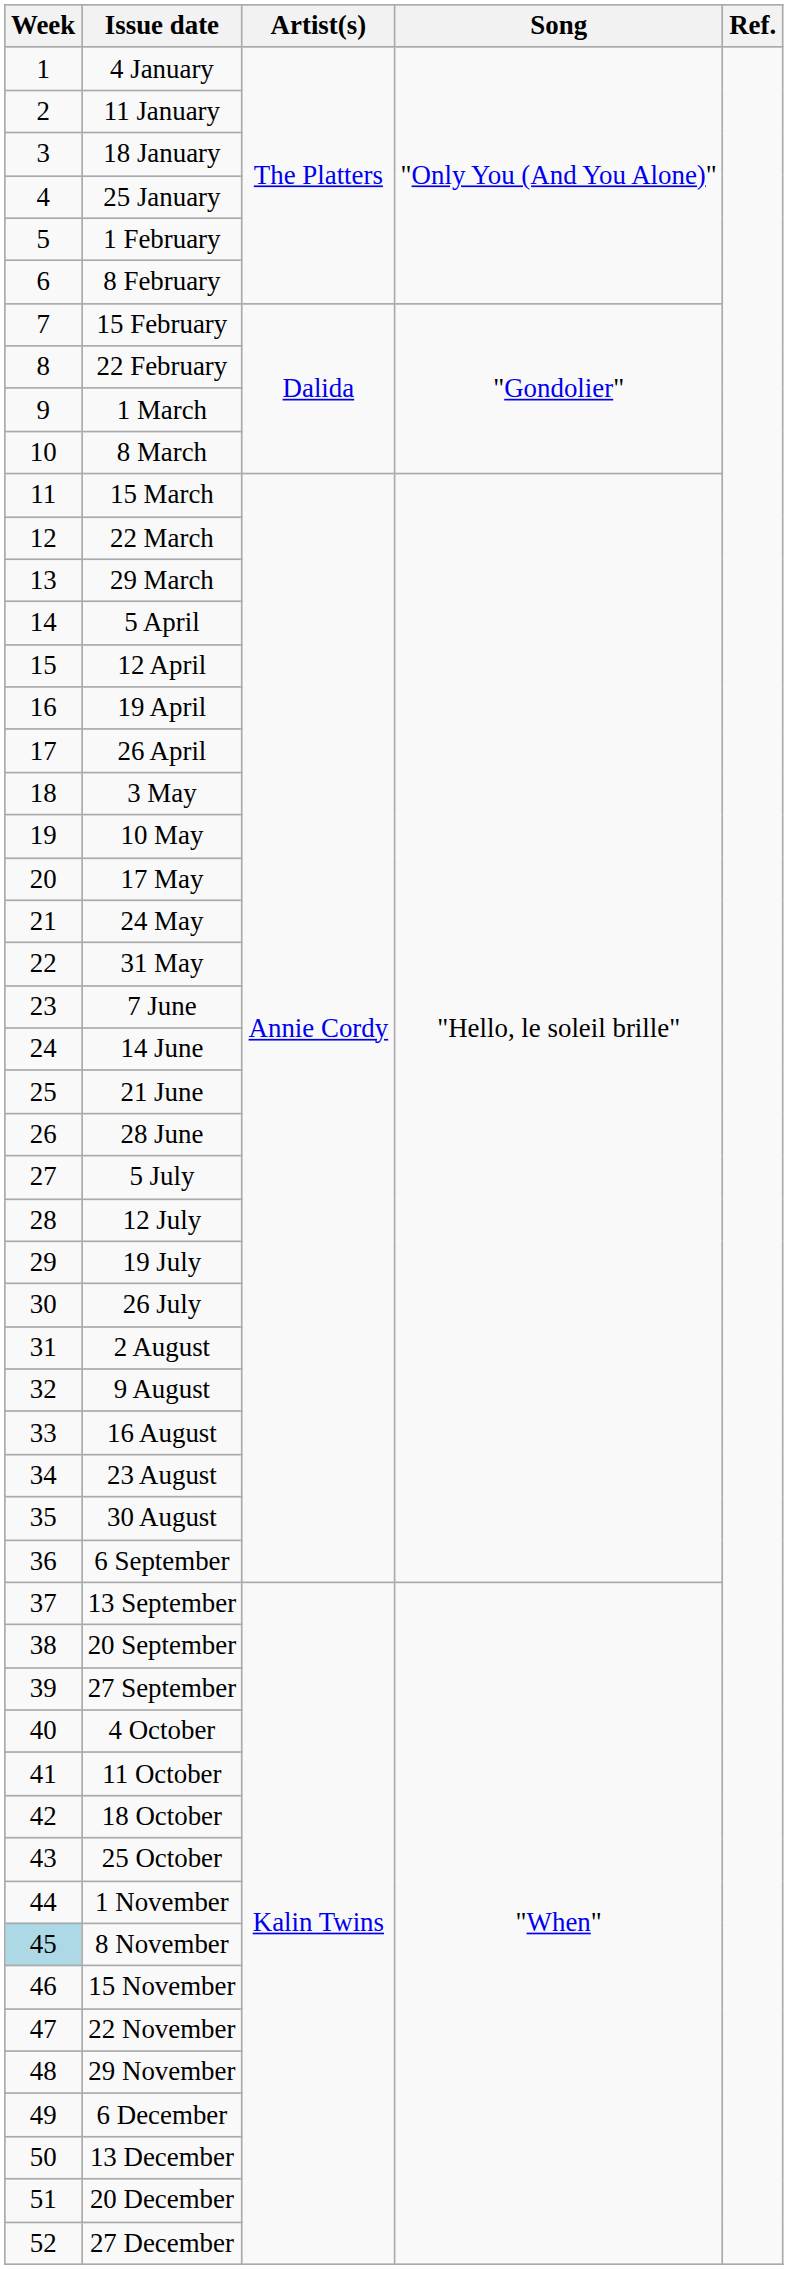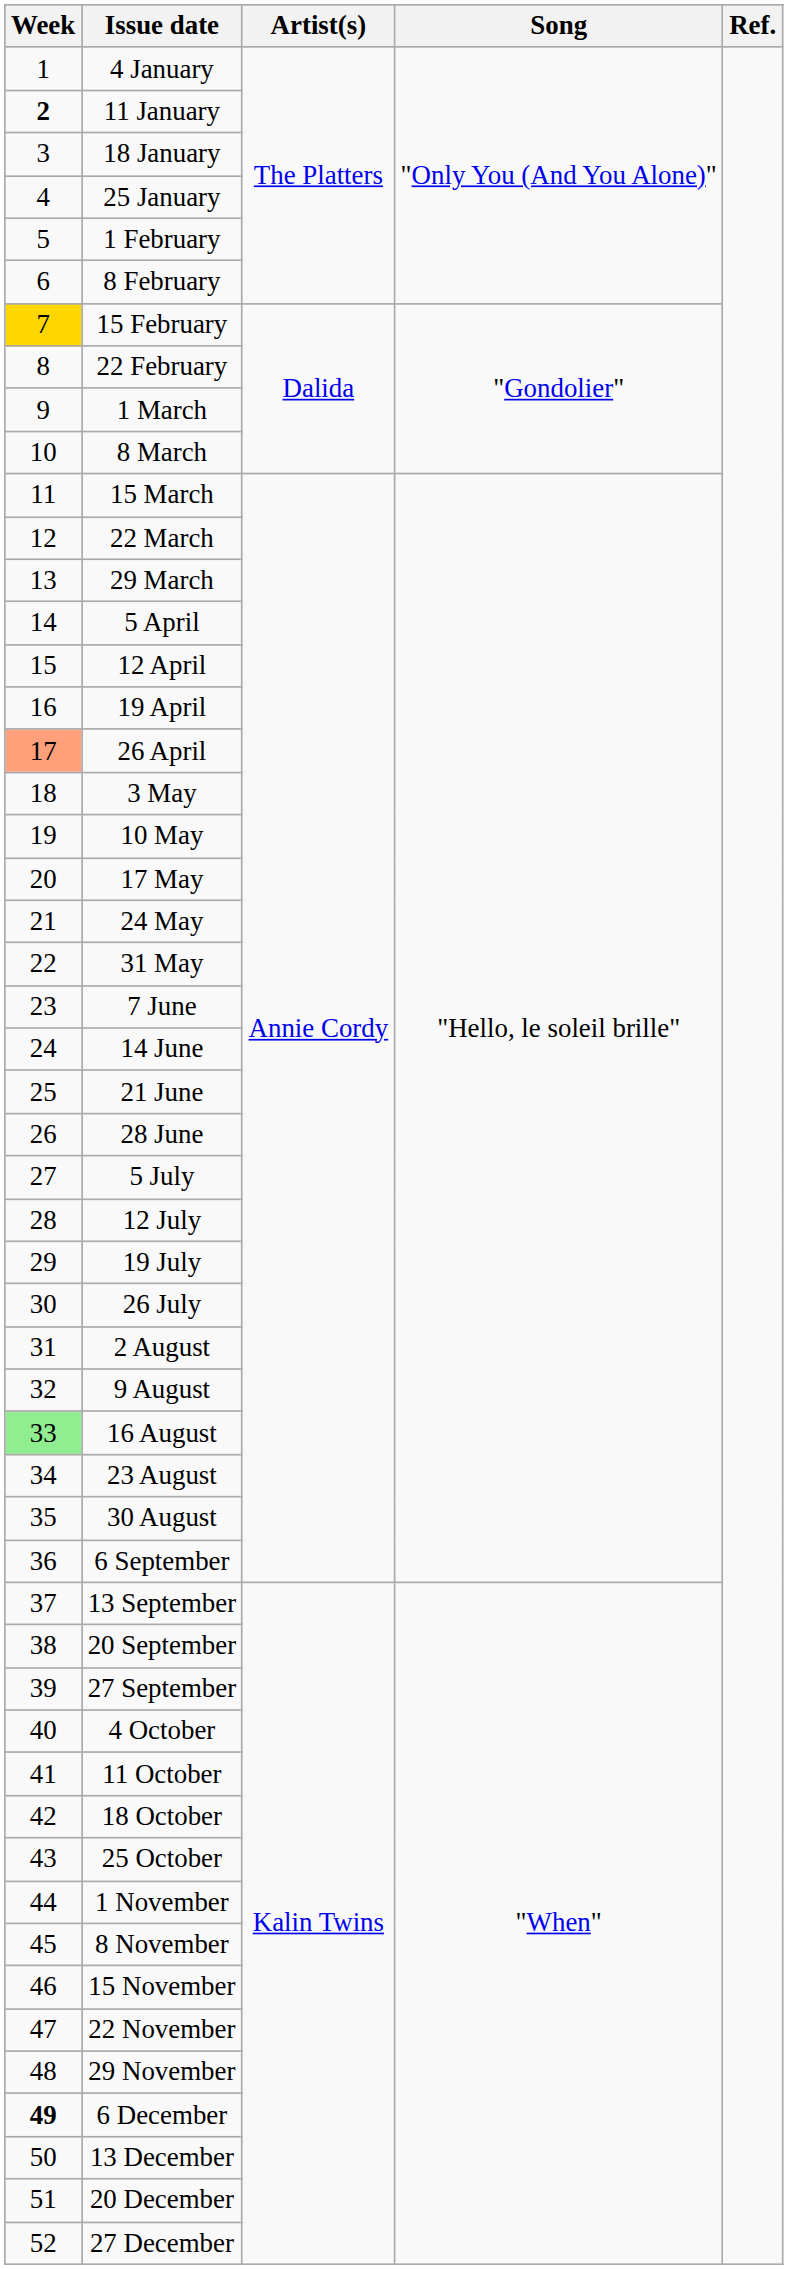11 January | Week: normal -> bold
15 February | Week: no background -> gold background
26 April | Week: no background -> lightsalmon background
16 August | Week: no background -> lightgreen background
8 November | Week: lightblue background -> no background
6 December | Week: normal -> bold
